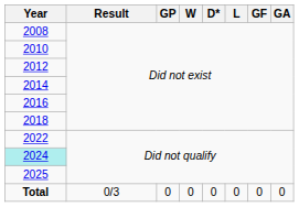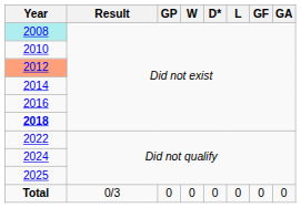2008 | Year: no background -> paleturquoise background
2012 | Year: no background -> lightsalmon background
2018 | Year: normal -> bold
2024 | Year: paleturquoise background -> no background
